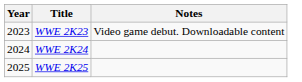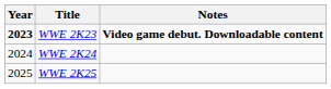WWE 2K23 | Year: normal -> bold
WWE 2K23 | Notes: normal -> bold
